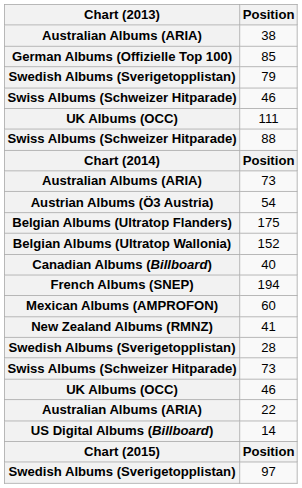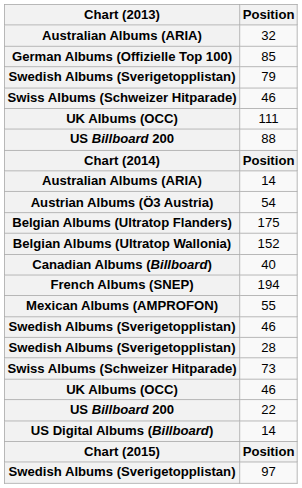row 2 | Position: 38 -> 32
row 7 | Chart (2013): Swiss Albums (Schweizer Hitparade) -> US Billboard 200
row 9 | Position: 73 -> 14
row 15 | Position: 60 -> 55
row 16 | Chart (2013): New Zealand Albums (RMNZ) -> Swedish Albums (Sverigetopplistan)
row 16 | Position: 41 -> 46
row 20 | Chart (2013): Australian Albums (ARIA) -> US Billboard 200
